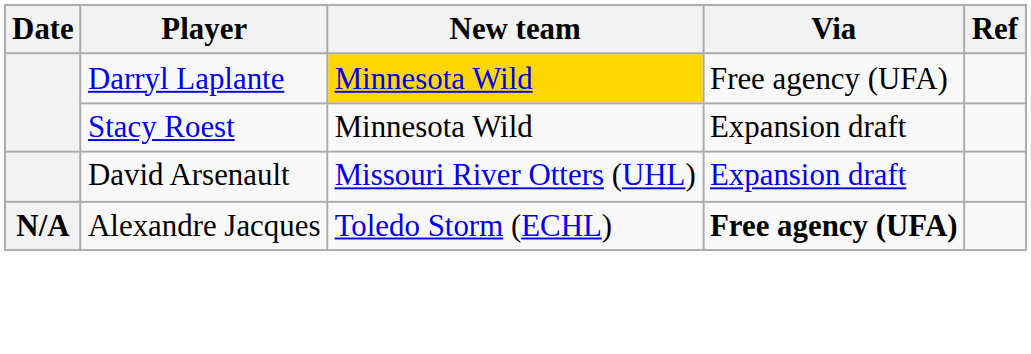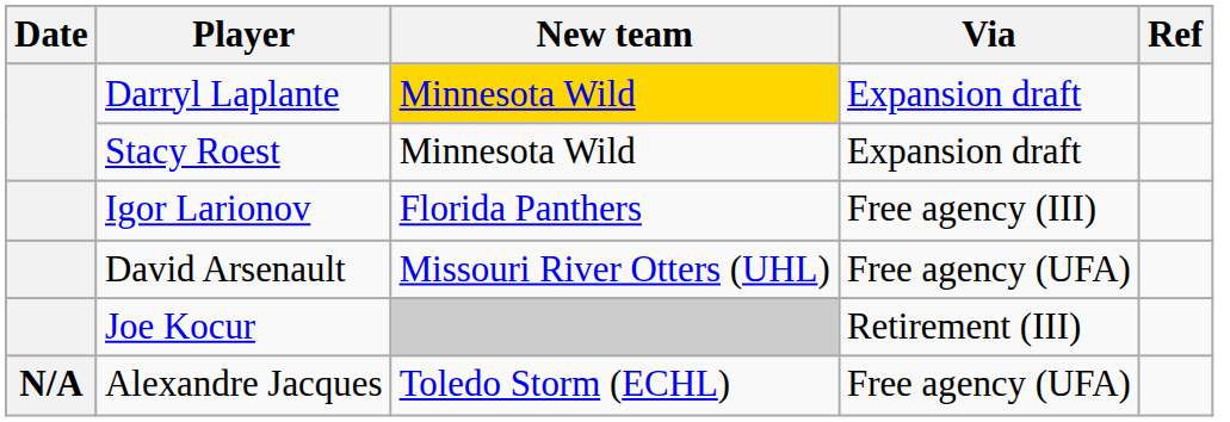Darryl Laplante | Via: Free agency (UFA) -> Expansion draft
+ row: Igor Larionov | Florida Panthers | Free agency (III)
David Arsenault | Via: Expansion draft -> Free agency (UFA)
+ row: Joe Kocur | Retirement (III)
Alexandre Jacques | Via: bold -> normal
